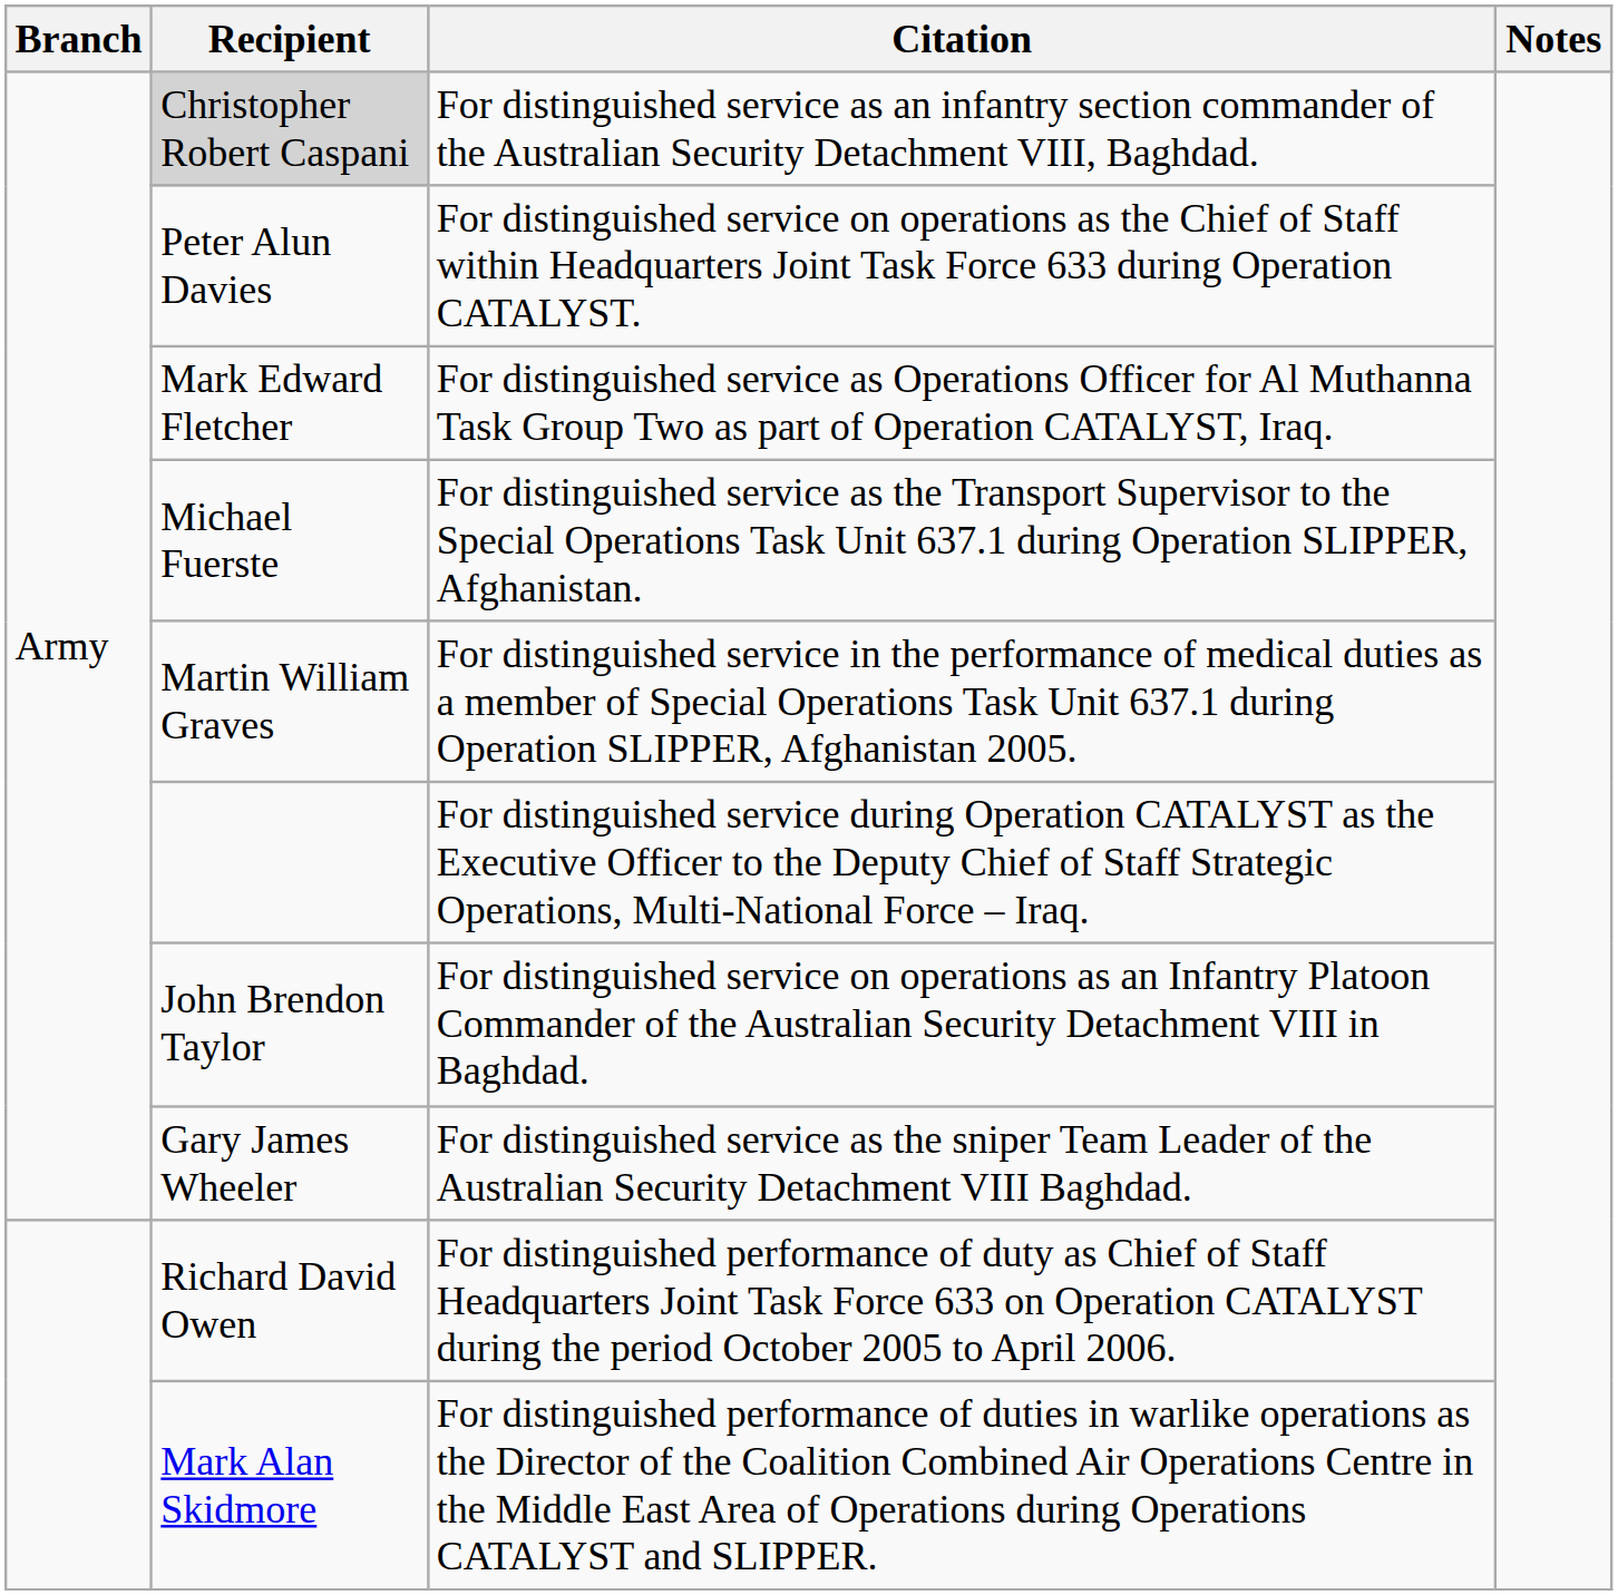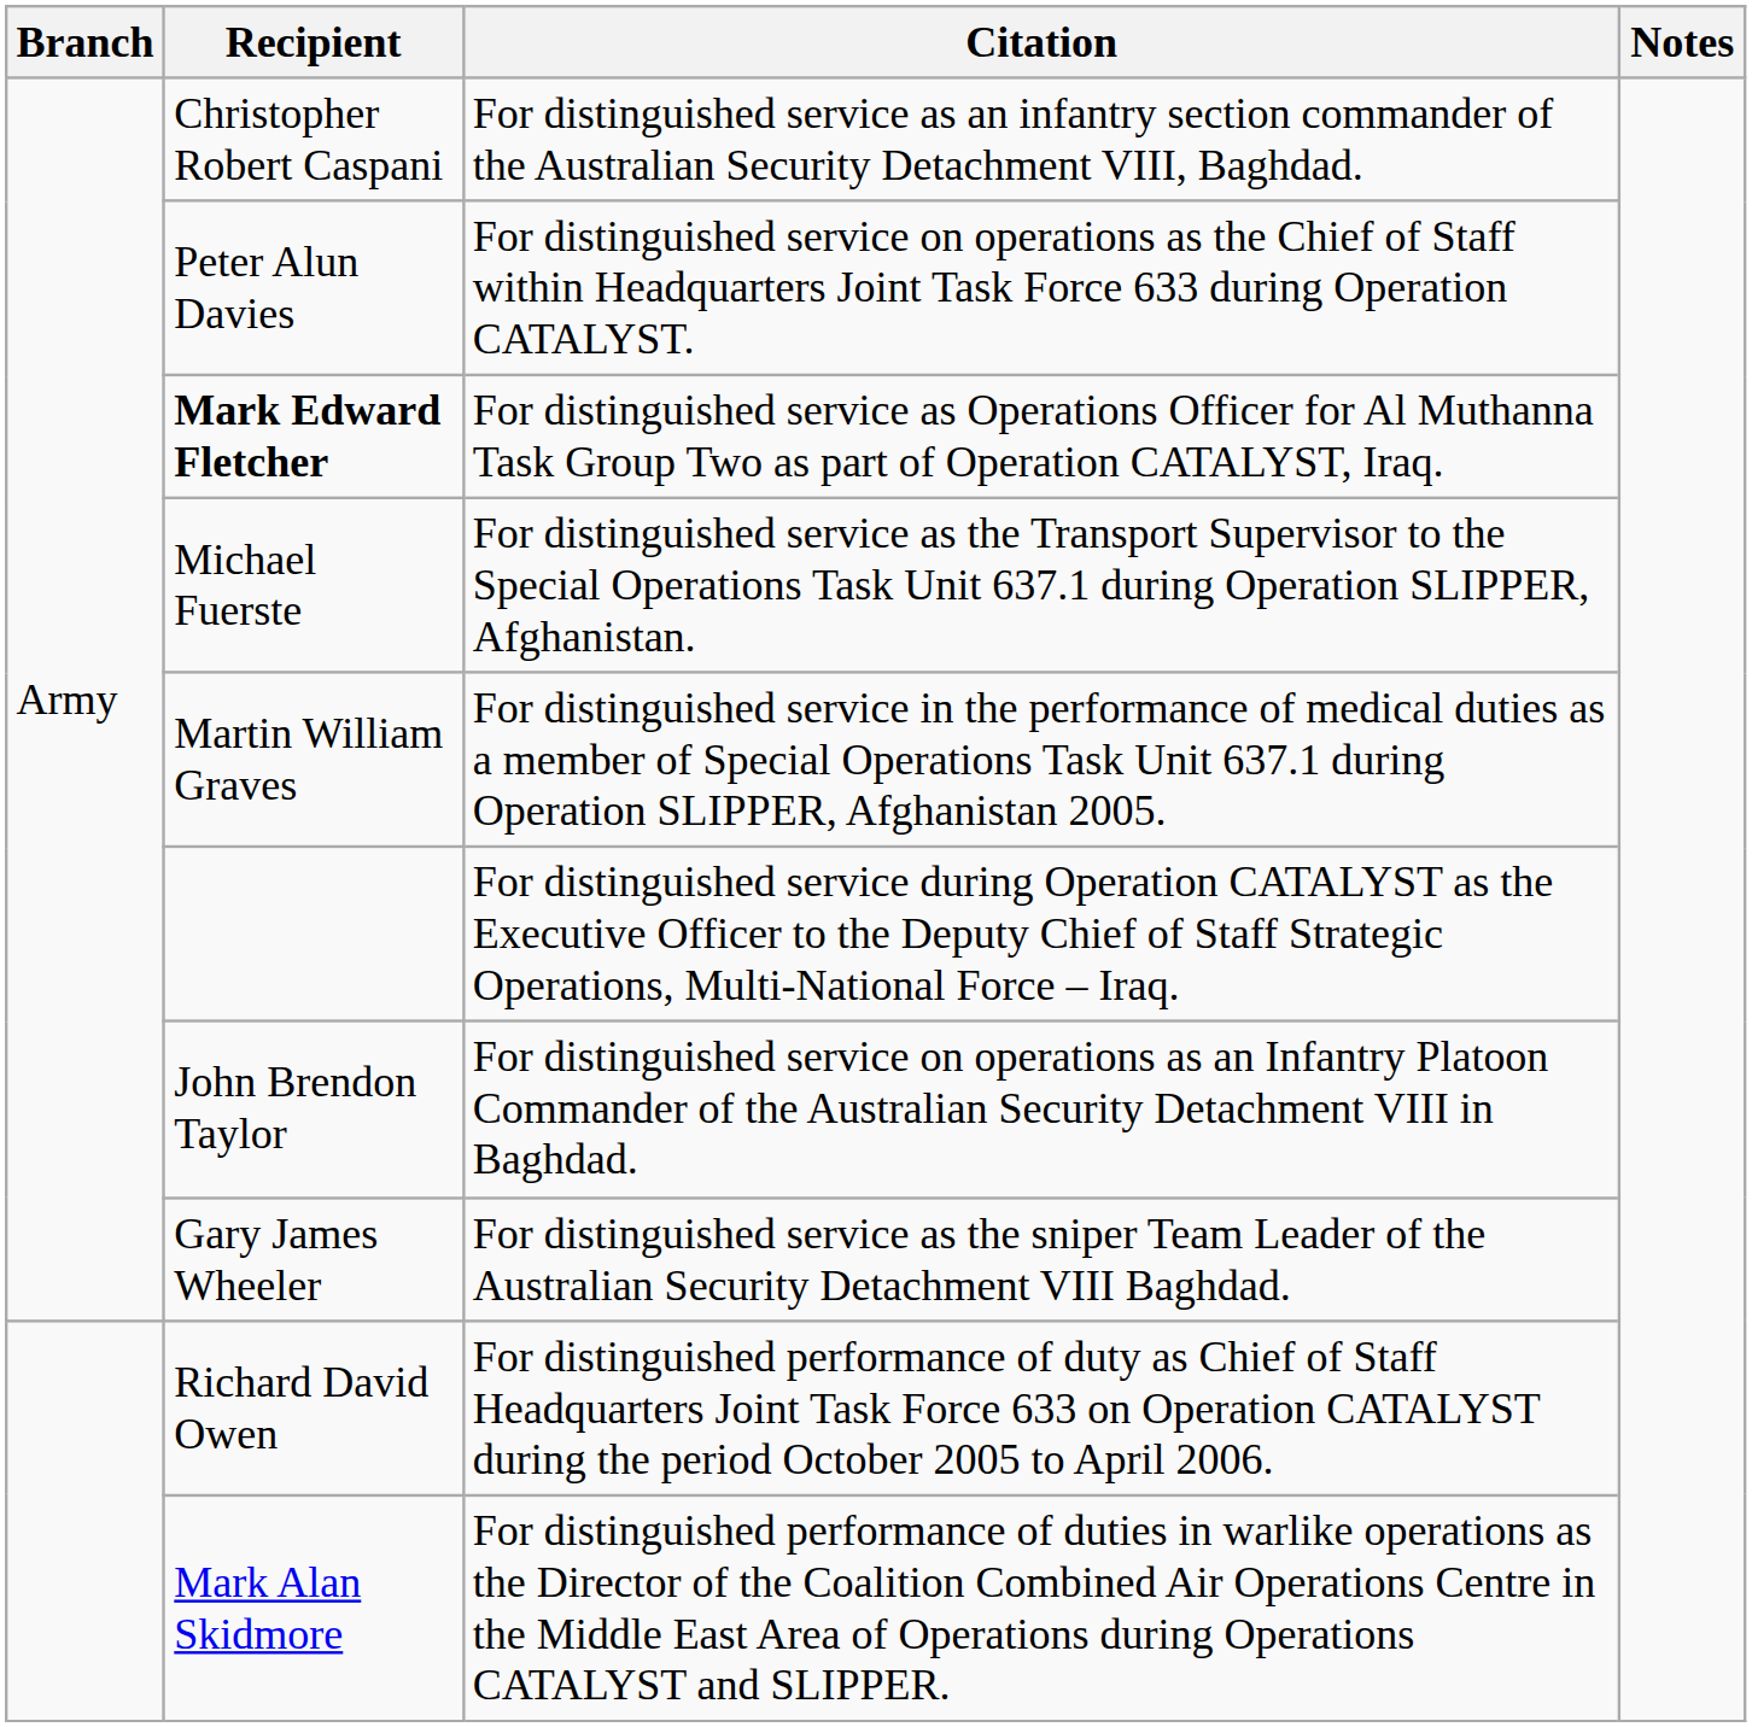Christopher Robert Caspani | Recipient: lightgrey background -> no background
Mark Edward Fletcher | Recipient: normal -> bold
